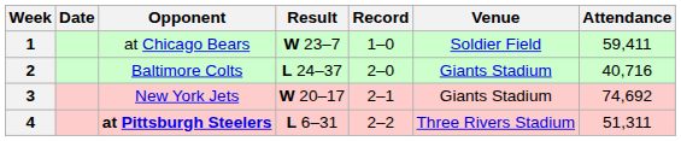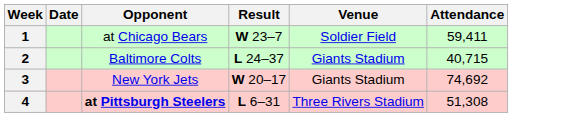- column: Record | 1–0 | 2–0 | 2–1 | 2–2
2 | Attendance: 40,716 -> 40,715
4 | Attendance: 51,311 -> 51,308
